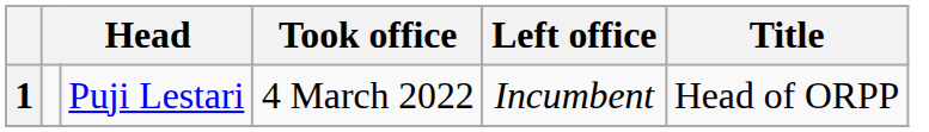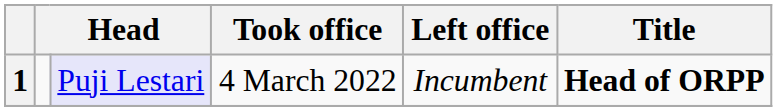1 | column 3: no background -> lavender background
1 | Title: normal -> bold
